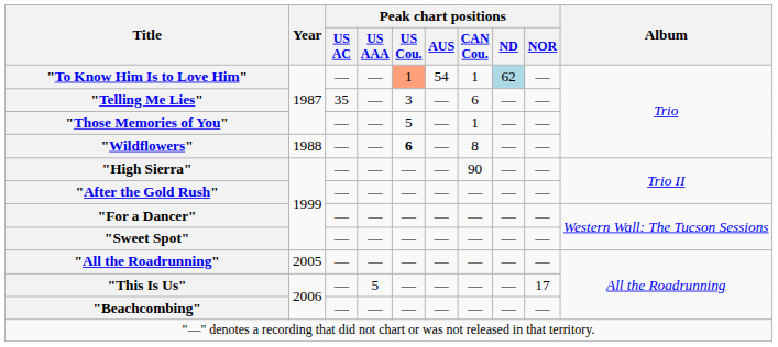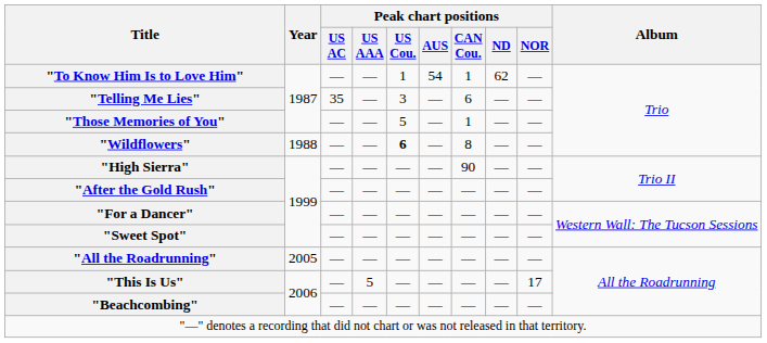"To Know Him Is to Love Him" | Peak chart positions / US Cou.: lightsalmon background -> no background
"To Know Him Is to Love Him" | Peak chart positions / ND: lightblue background -> no background
